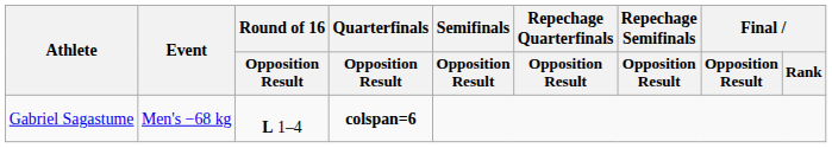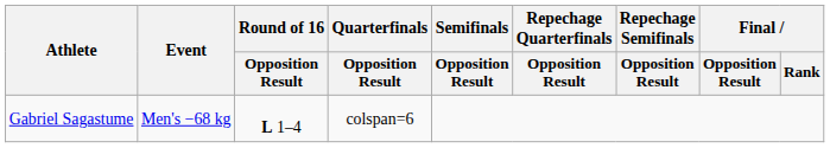Gabriel Sagastume | Quarterfinals / Opposition Result: bold -> normal
